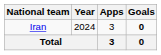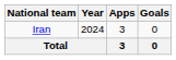Iran | Goals: bold -> normal
